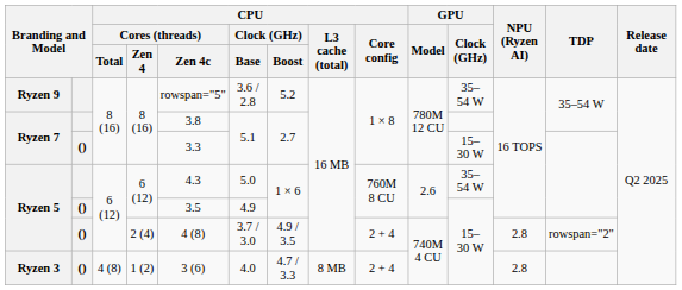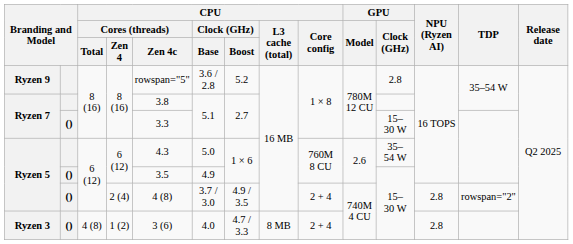Ryzen 9 | GPU / Clock (GHz): 35–54 W -> 2.8
